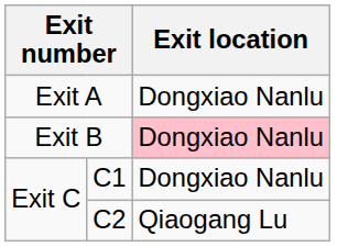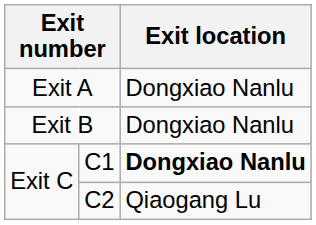Exit B | Exit location: pink background -> no background
C1 | Exit location: normal -> bold
